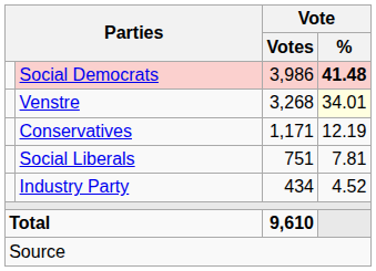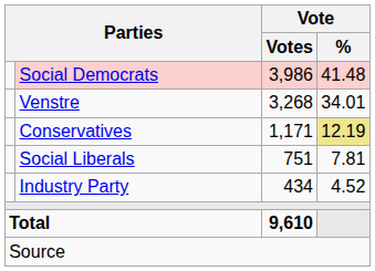Social Democrats | Vote / %: bold -> normal
Venstre | Vote / %: lightyellow background -> no background
Conservatives | Vote / %: no background -> khaki background
